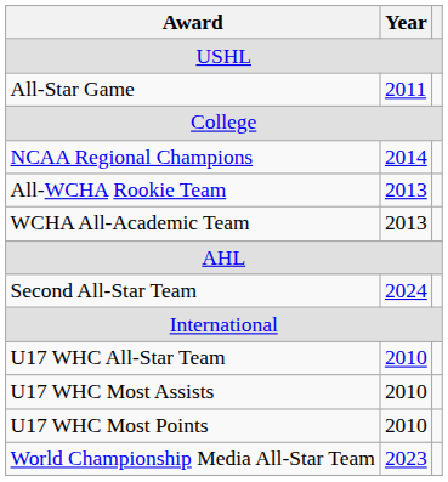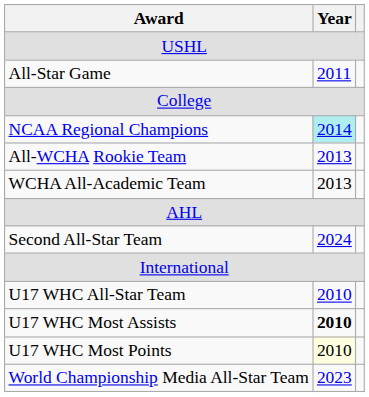NCAA Regional Champions | Year: no background -> paleturquoise background
U17 WHC Most Assists | Year: normal -> bold
U17 WHC Most Points | Year: no background -> lightyellow background
